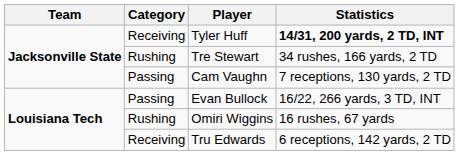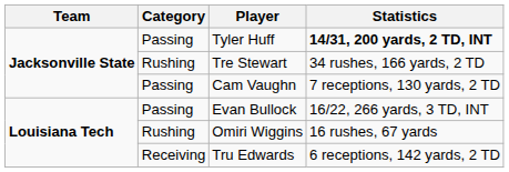Tyler Huff | Category: Receiving -> Passing
